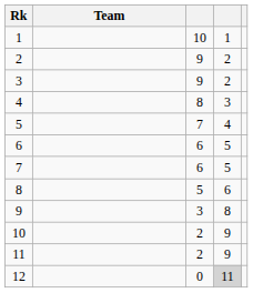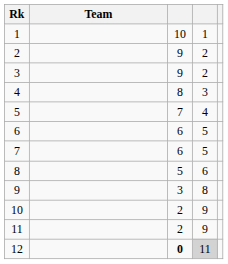12 | column 3: normal -> bold
